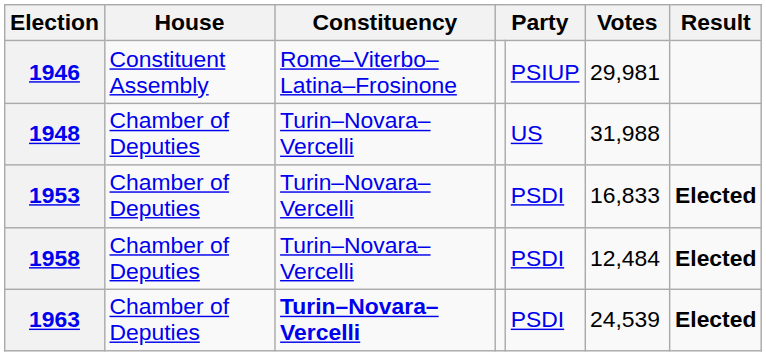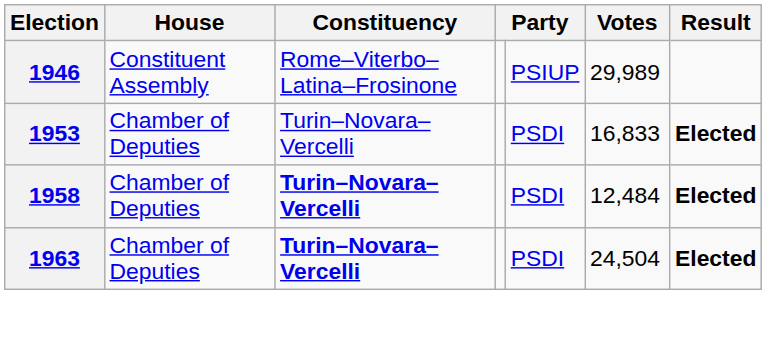1946 | Votes: 29,981 -> 29,989
- row: 1948 | Chamber of Deputies | Turin–Novara–Vercelli | US | 31,988
1958 | Constituency: normal -> bold
1963 | Votes: 24,539 -> 24,504
